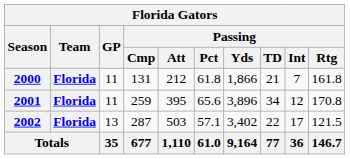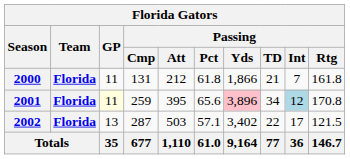2001 | GP: no background -> lightyellow background
2001 | Passing / Yds: no background -> pink background
2001 | Passing / Int: no background -> lightblue background
